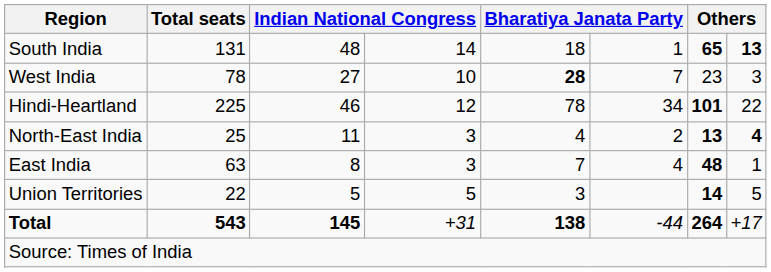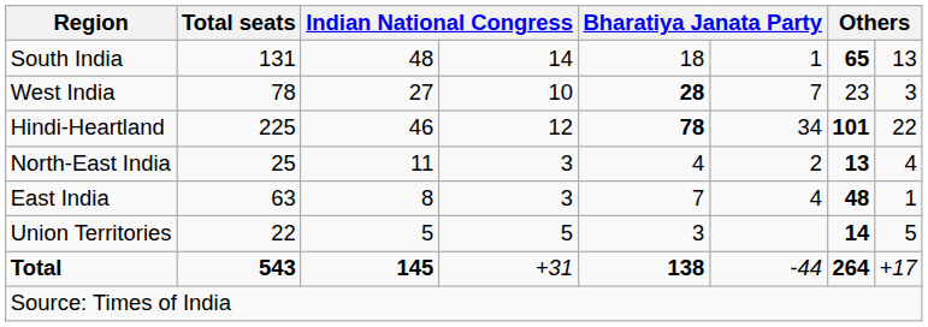South India | column 8: bold -> normal
Hindi-Heartland | column 5: normal -> bold
North-East India | column 8: bold -> normal
